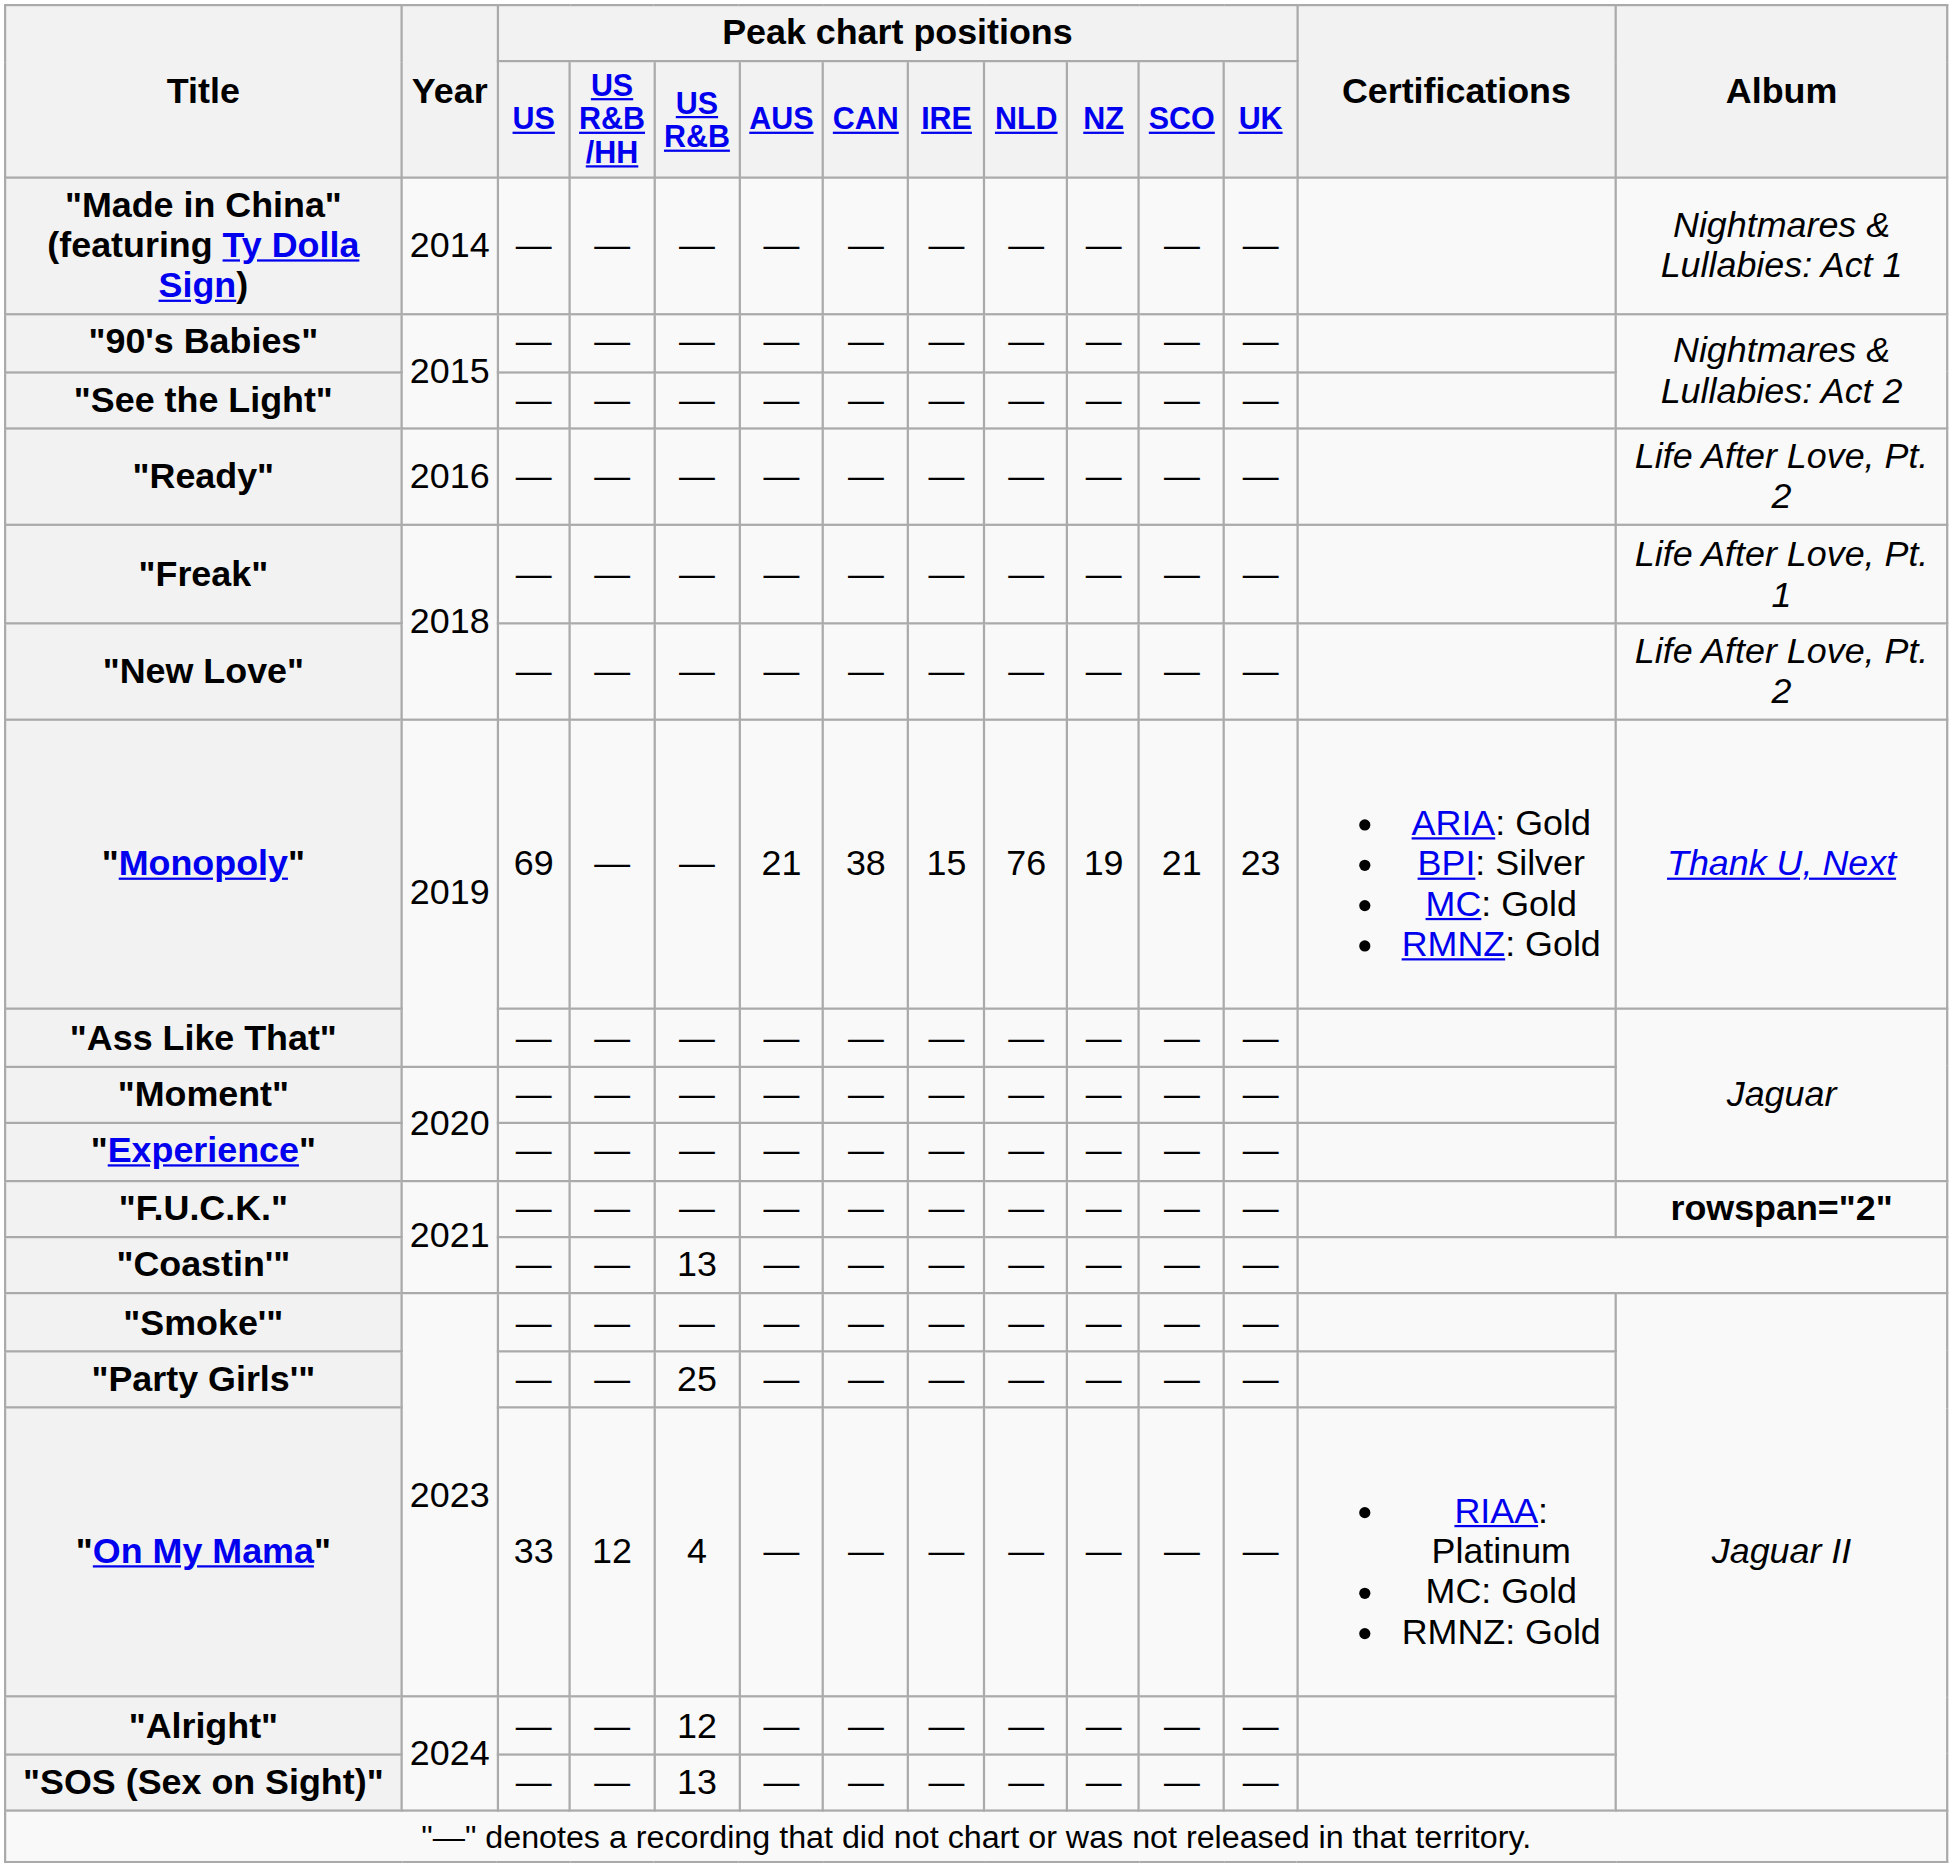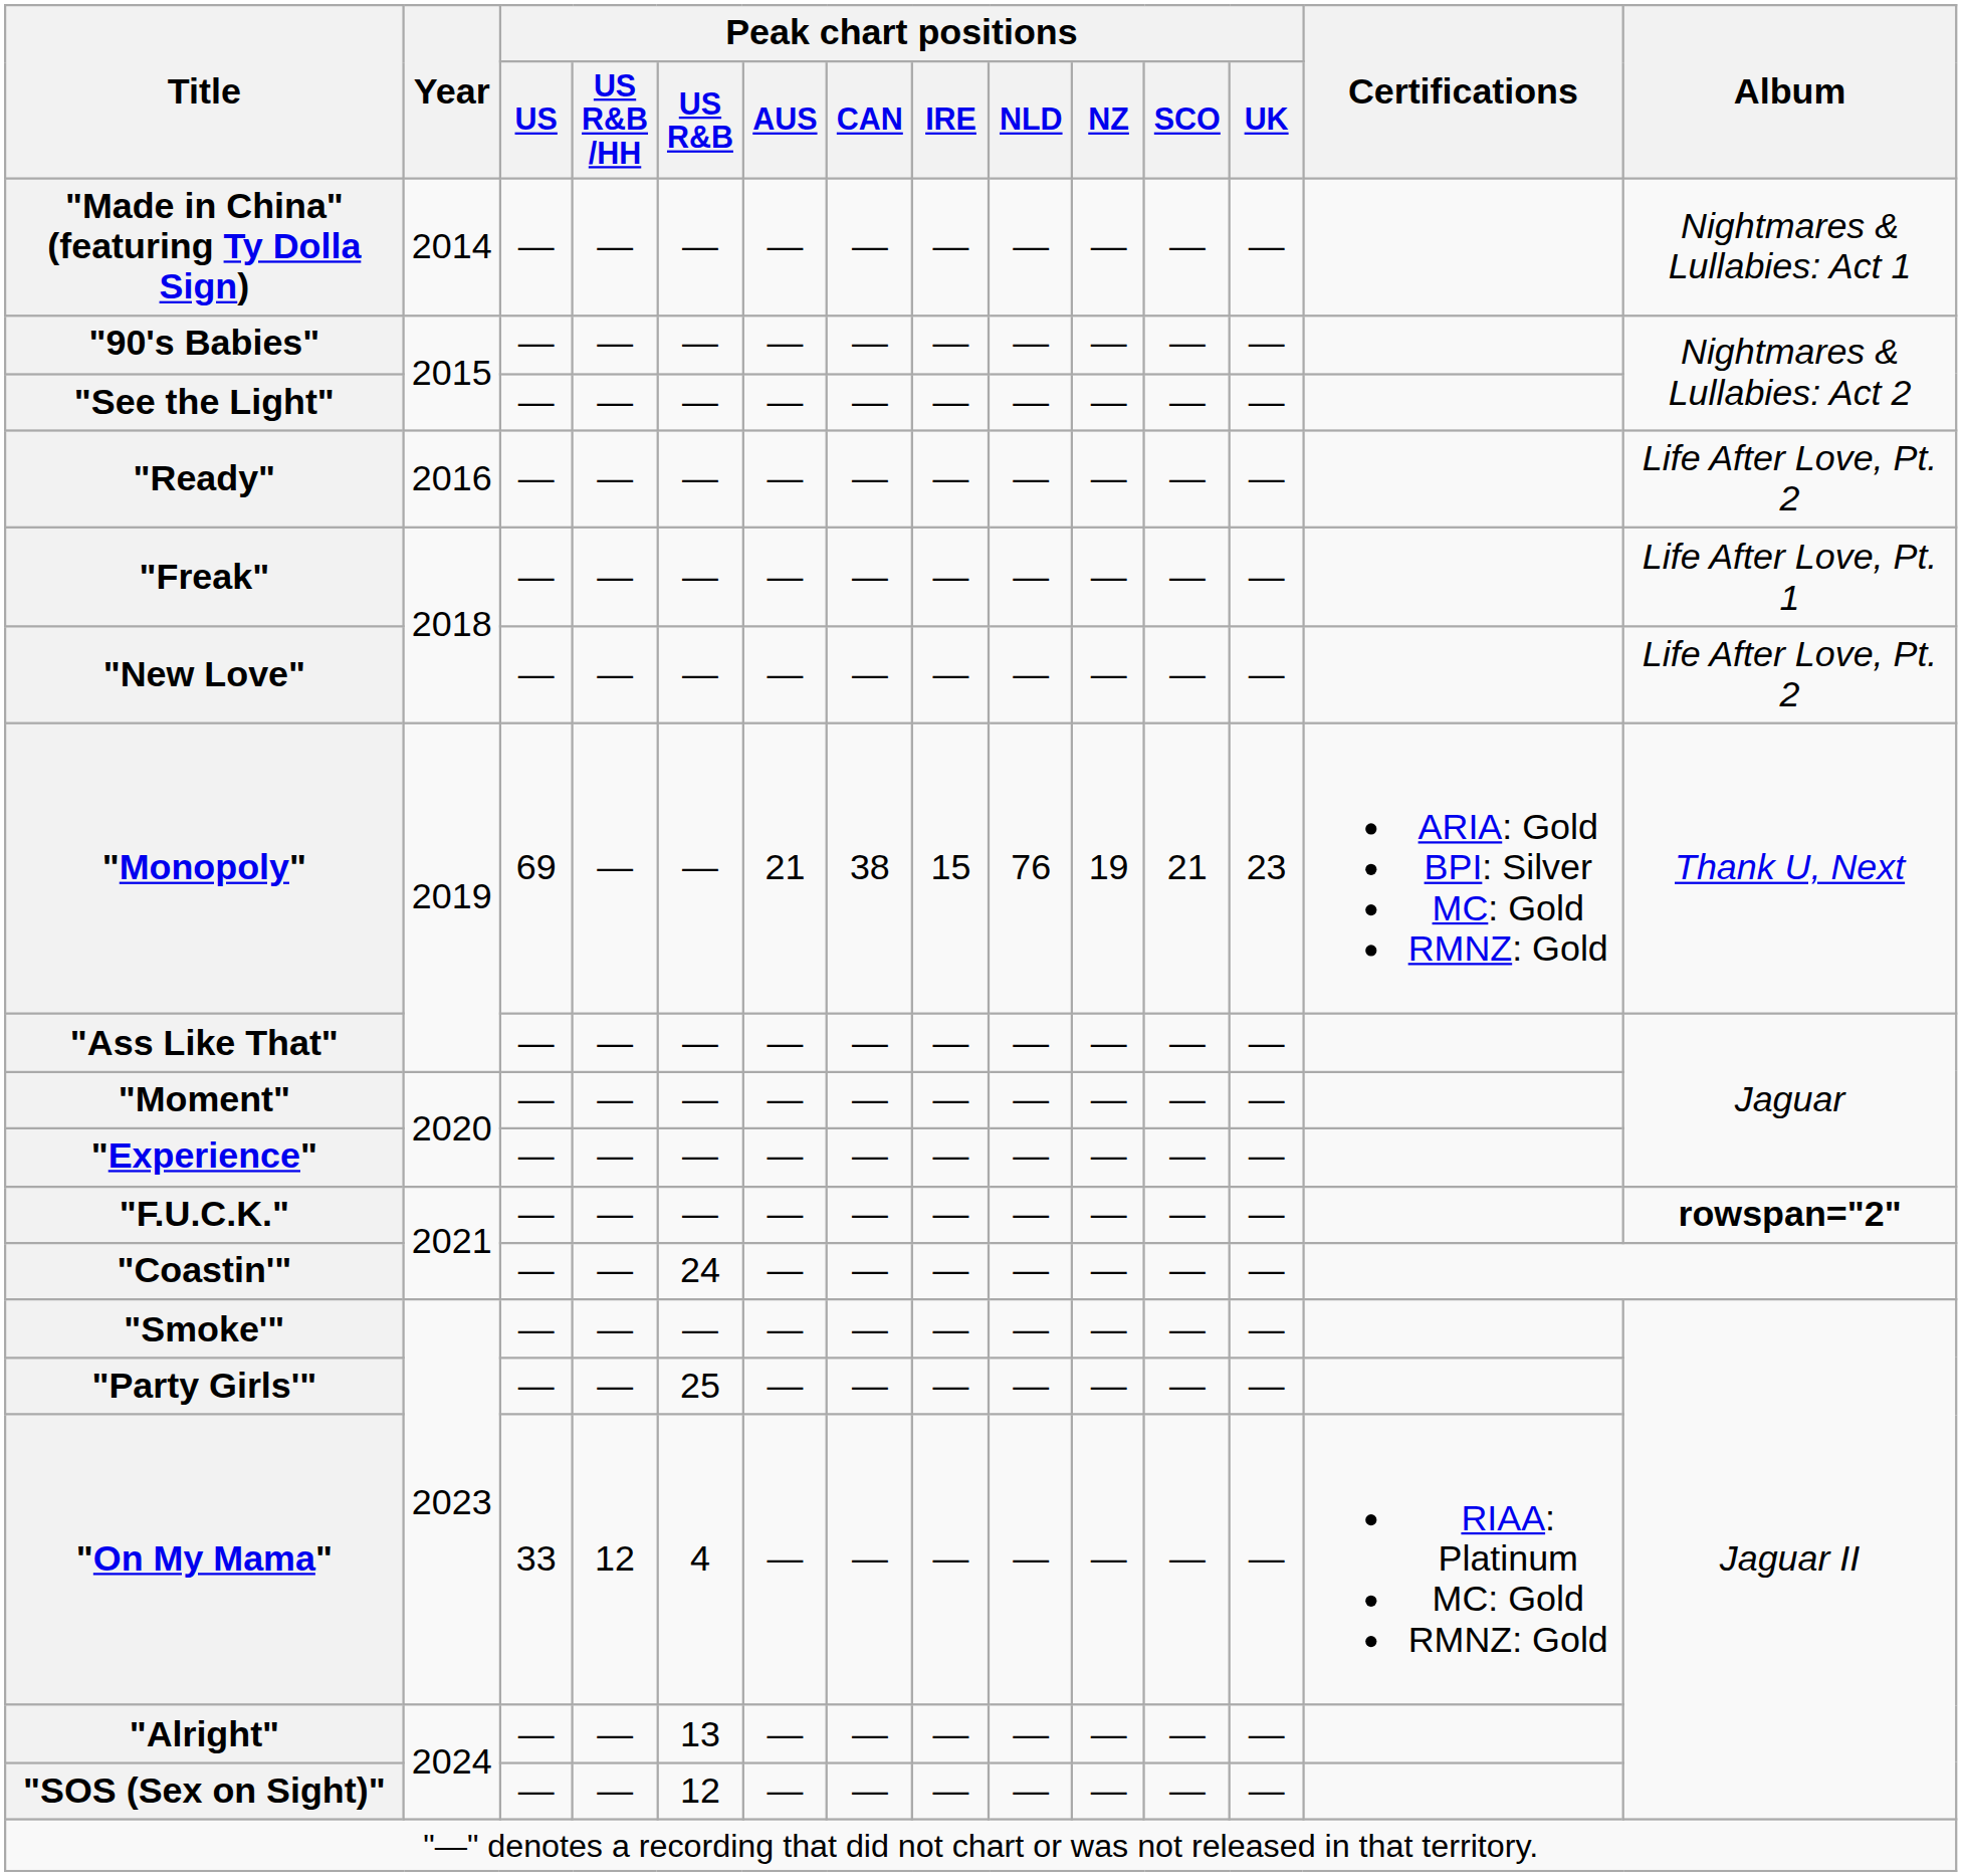"Coastin'" | Peak chart positions / US R&B: 13 -> 24
"Alright" | Peak chart positions / US R&B: 12 -> 13
"SOS (Sex on Sight)" | Peak chart positions / US R&B: 13 -> 12
